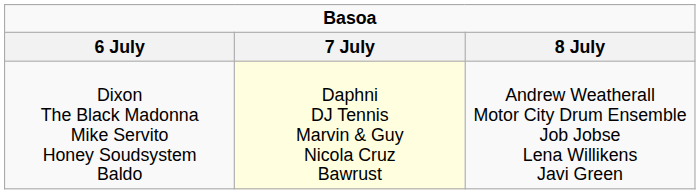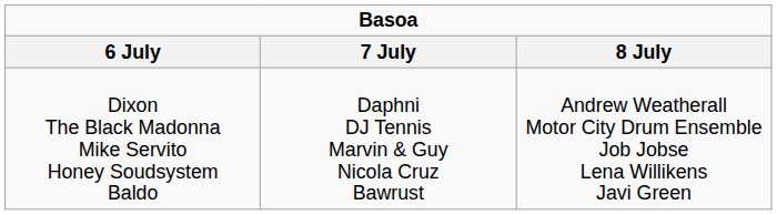Dixon The Black Madonna Mike Servito Honey Soudsystem Baldo | 7 July: lightyellow background -> no background
